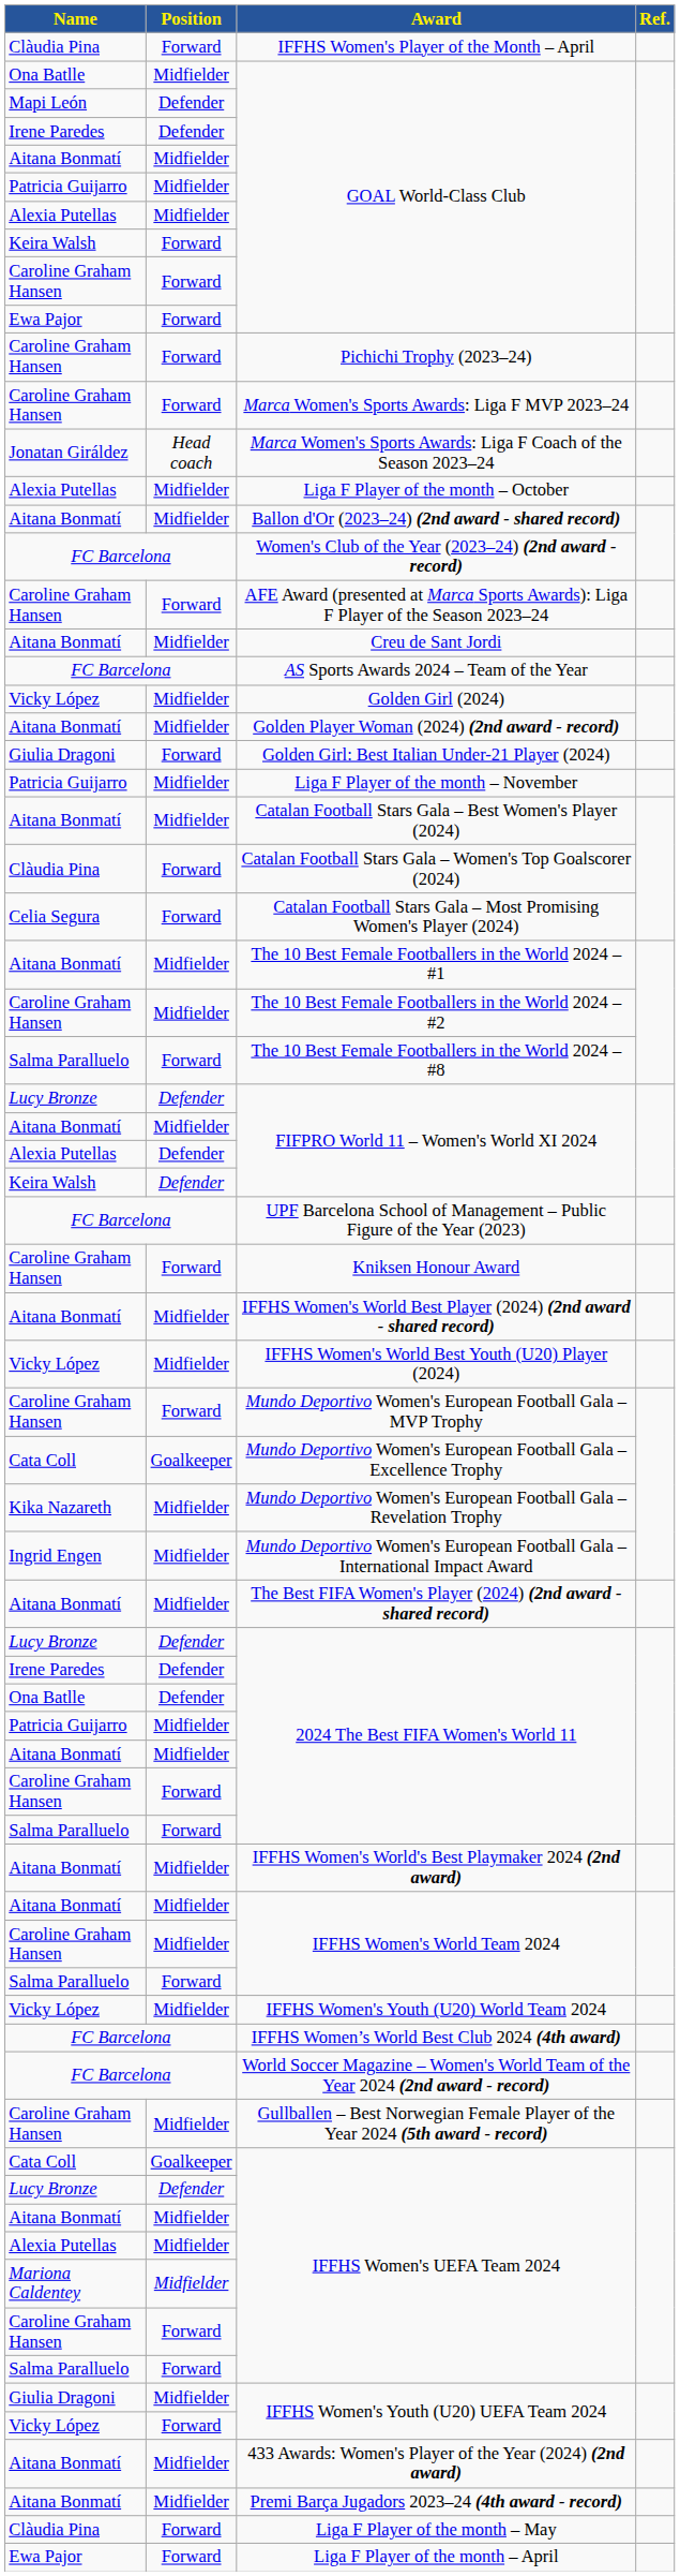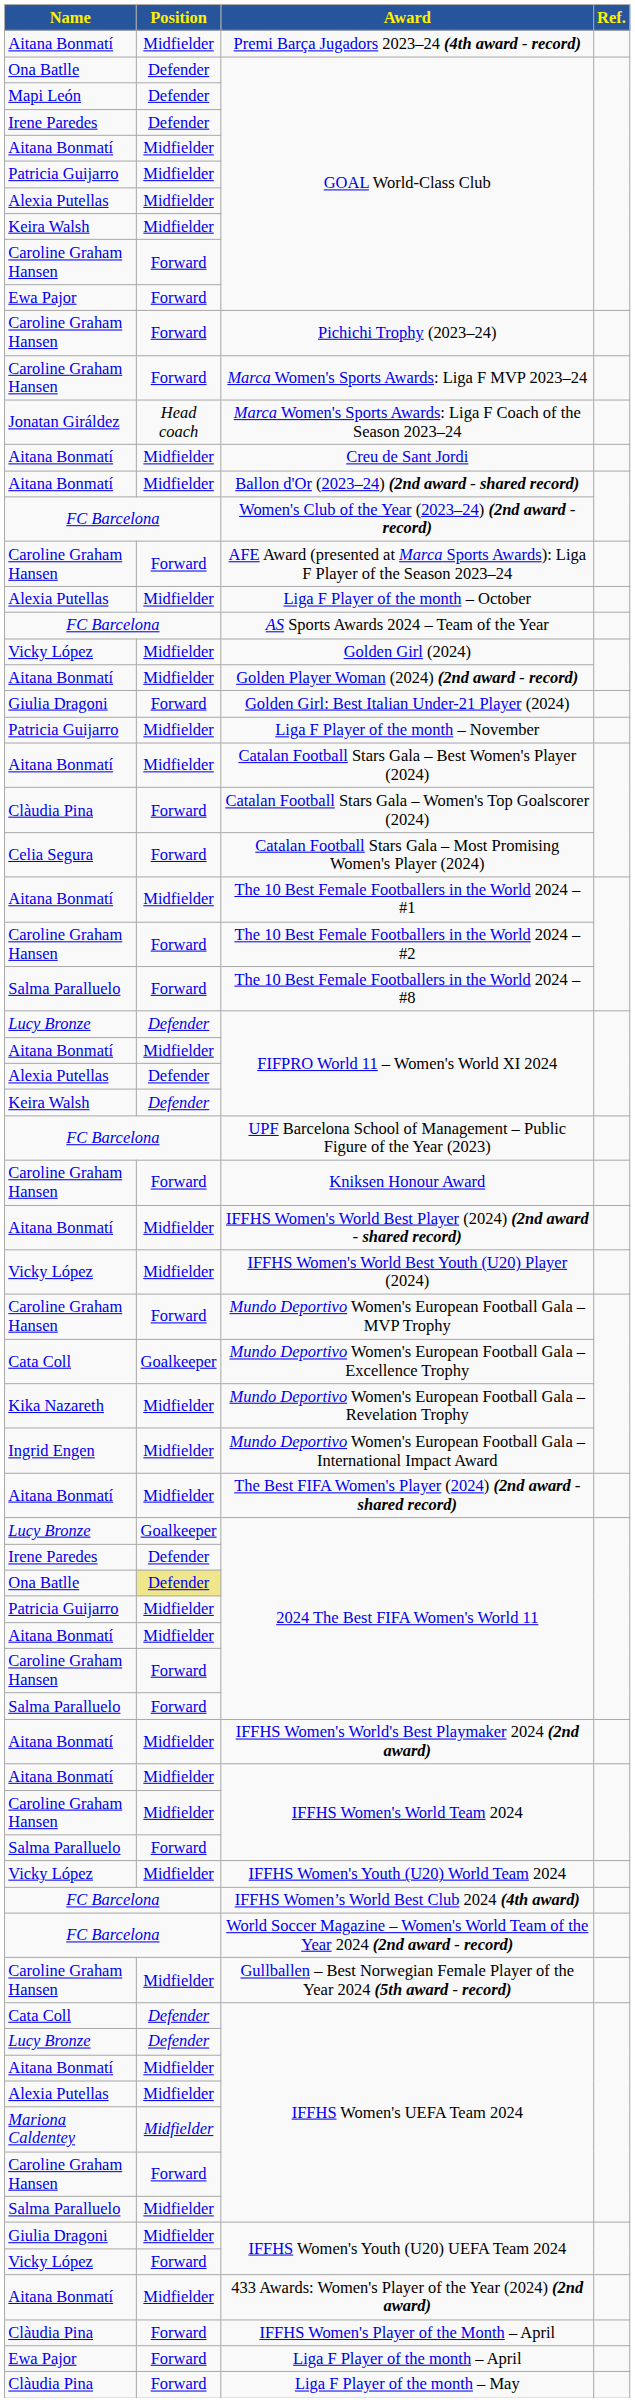rows swapped: Premi Barça Jugadors 2023–24 (4th award - record) <-> IFFHS Women's Player of the Month – April
Ona Batlle / GOAL World-Class Club | Position: Midfielder -> Defender
Keira Walsh / GOAL World-Class Club | Position: Forward -> Midfielder
rows swapped: Liga F Player of the month – October <-> Creu de Sant Jordi
The 10 Best Female Footballers in the World 2024 – #2 | Position: Midfielder -> Forward
Lucy Bronze / 2024 The Best FIFA Women's World 11 | Position: Defender -> Goalkeeper
Ona Batlle / 2024 The Best FIFA Women's World 11 | Position: no background -> khaki background
Cata Coll / IFFHS Women's UEFA Team 2024 | Position: Goalkeeper -> Defender
Salma Paralluelo / IFFHS Women's UEFA Team 2024 | Position: Forward -> Midfielder
rows swapped: Liga F Player of the month – April <-> Liga F Player of the month – May
